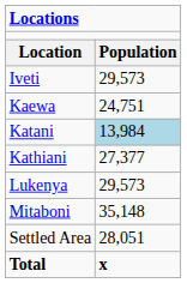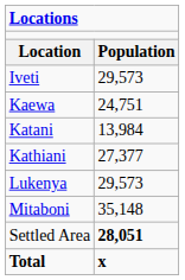Katani | column 2: lightblue background -> no background
Settled Area | column 2: normal -> bold
